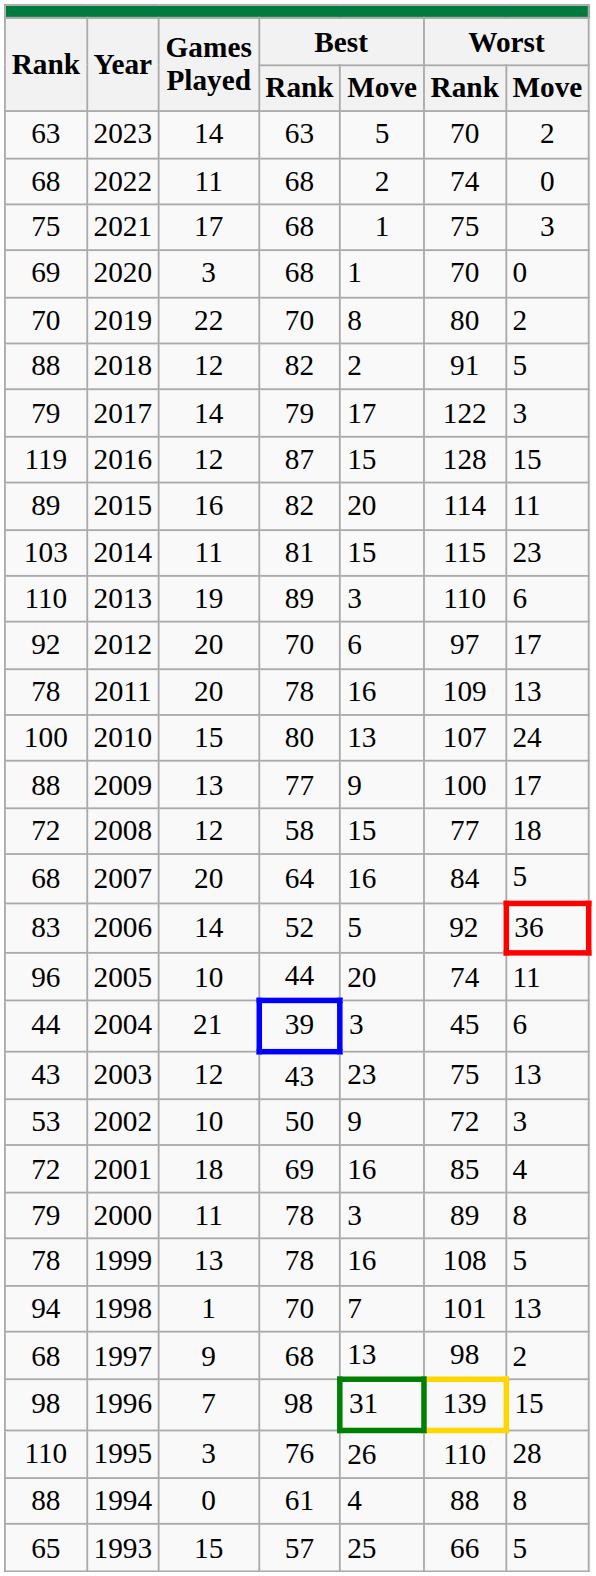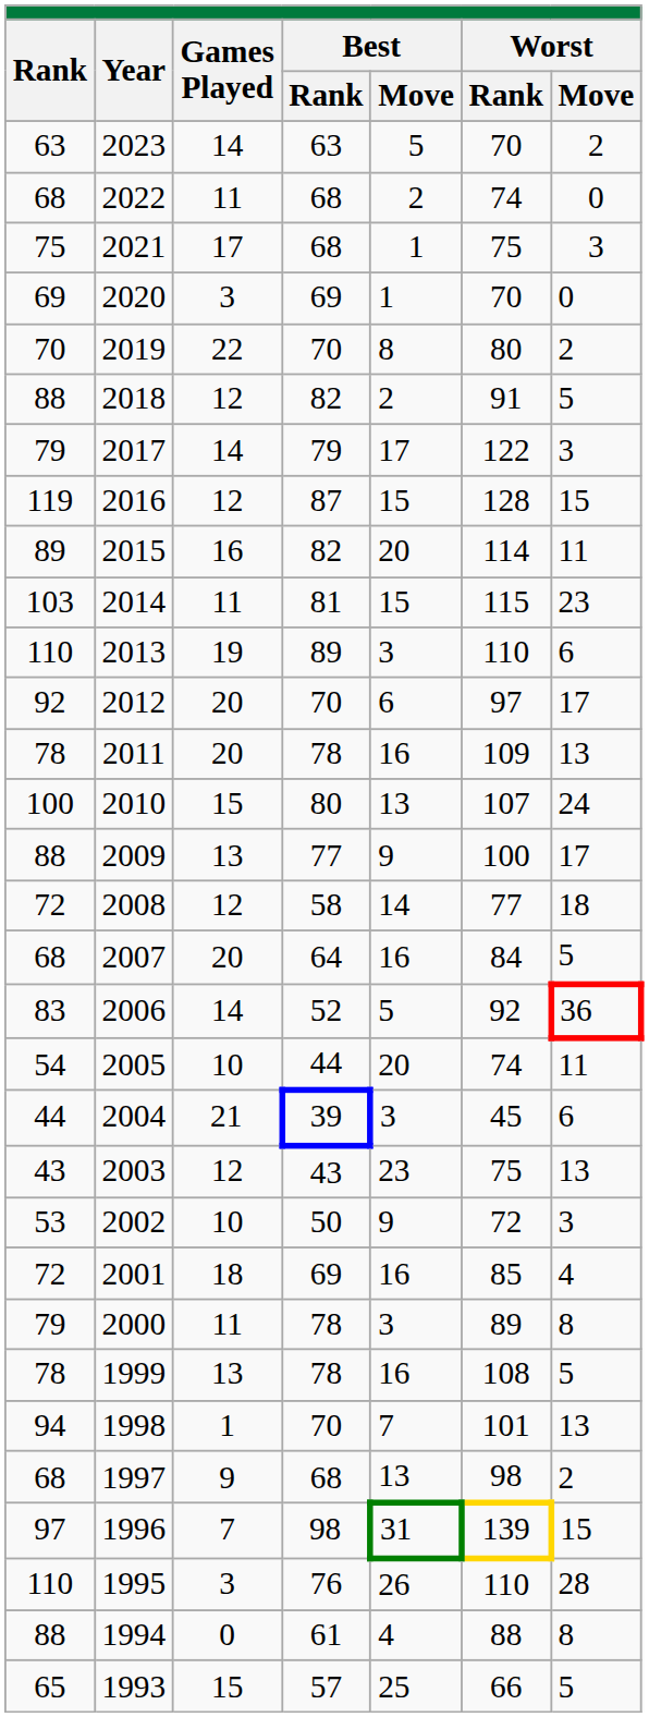2020 | Best / Rank: 68 -> 69
2008 | Best / Move: 15 -> 14
2005 | Rank: 96 -> 54
1996 | Rank: 98 -> 97
